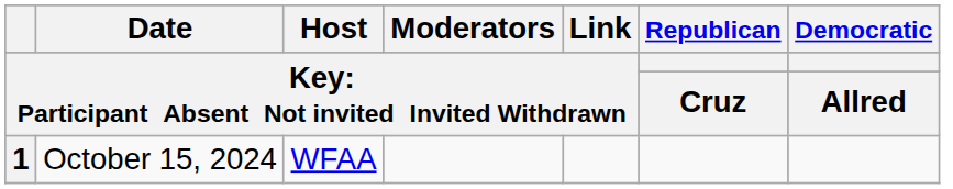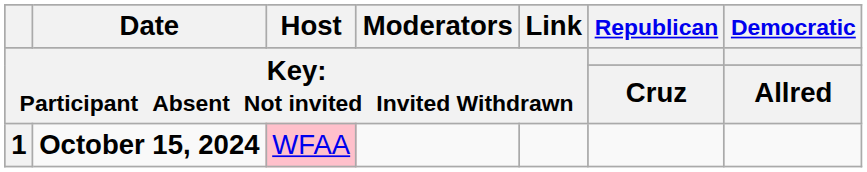1 | column 2: normal -> bold
1 | column 3: no background -> pink background
